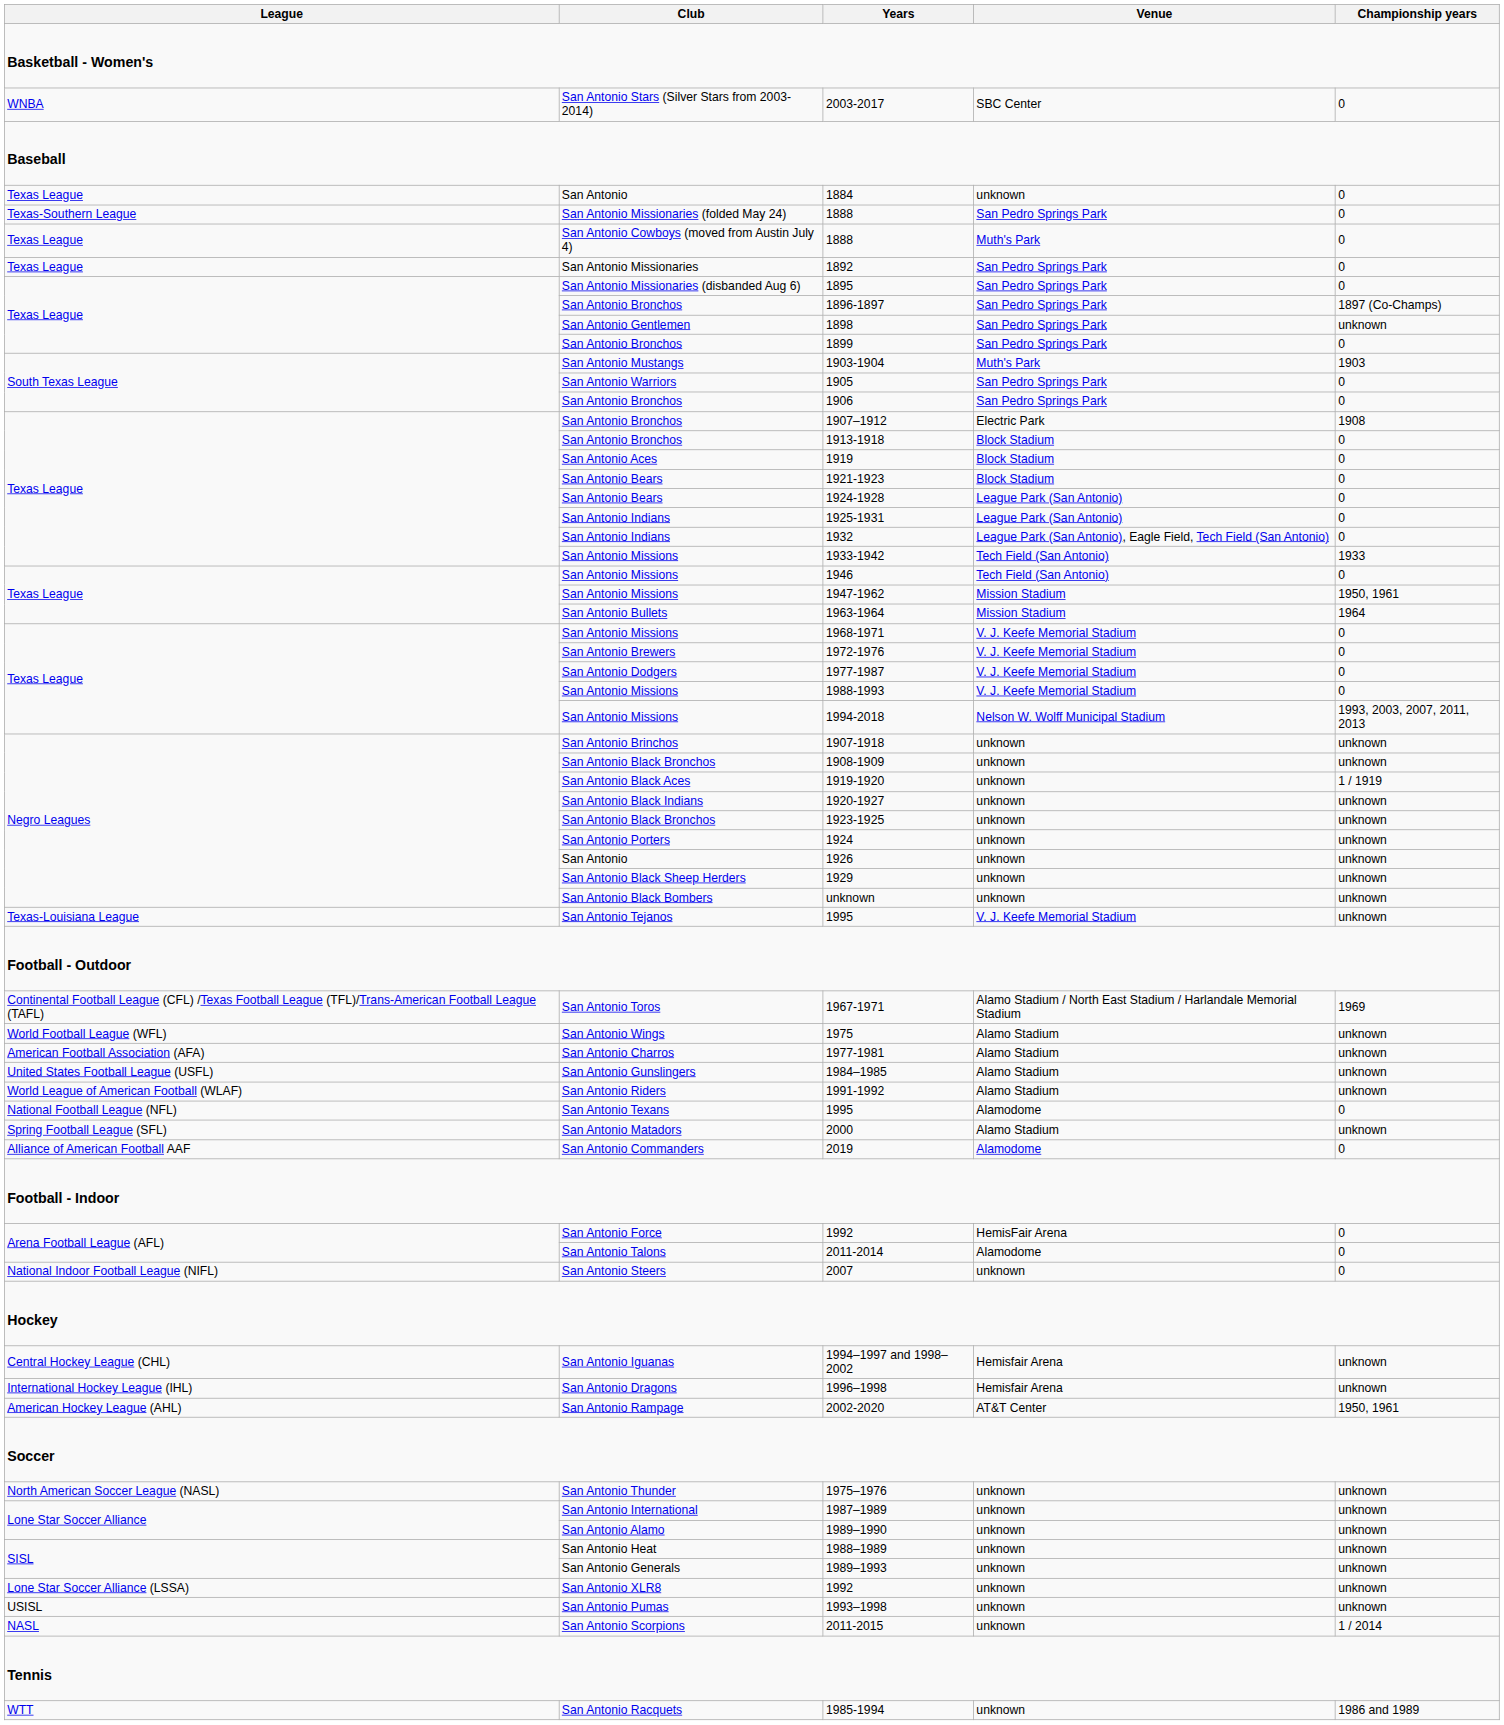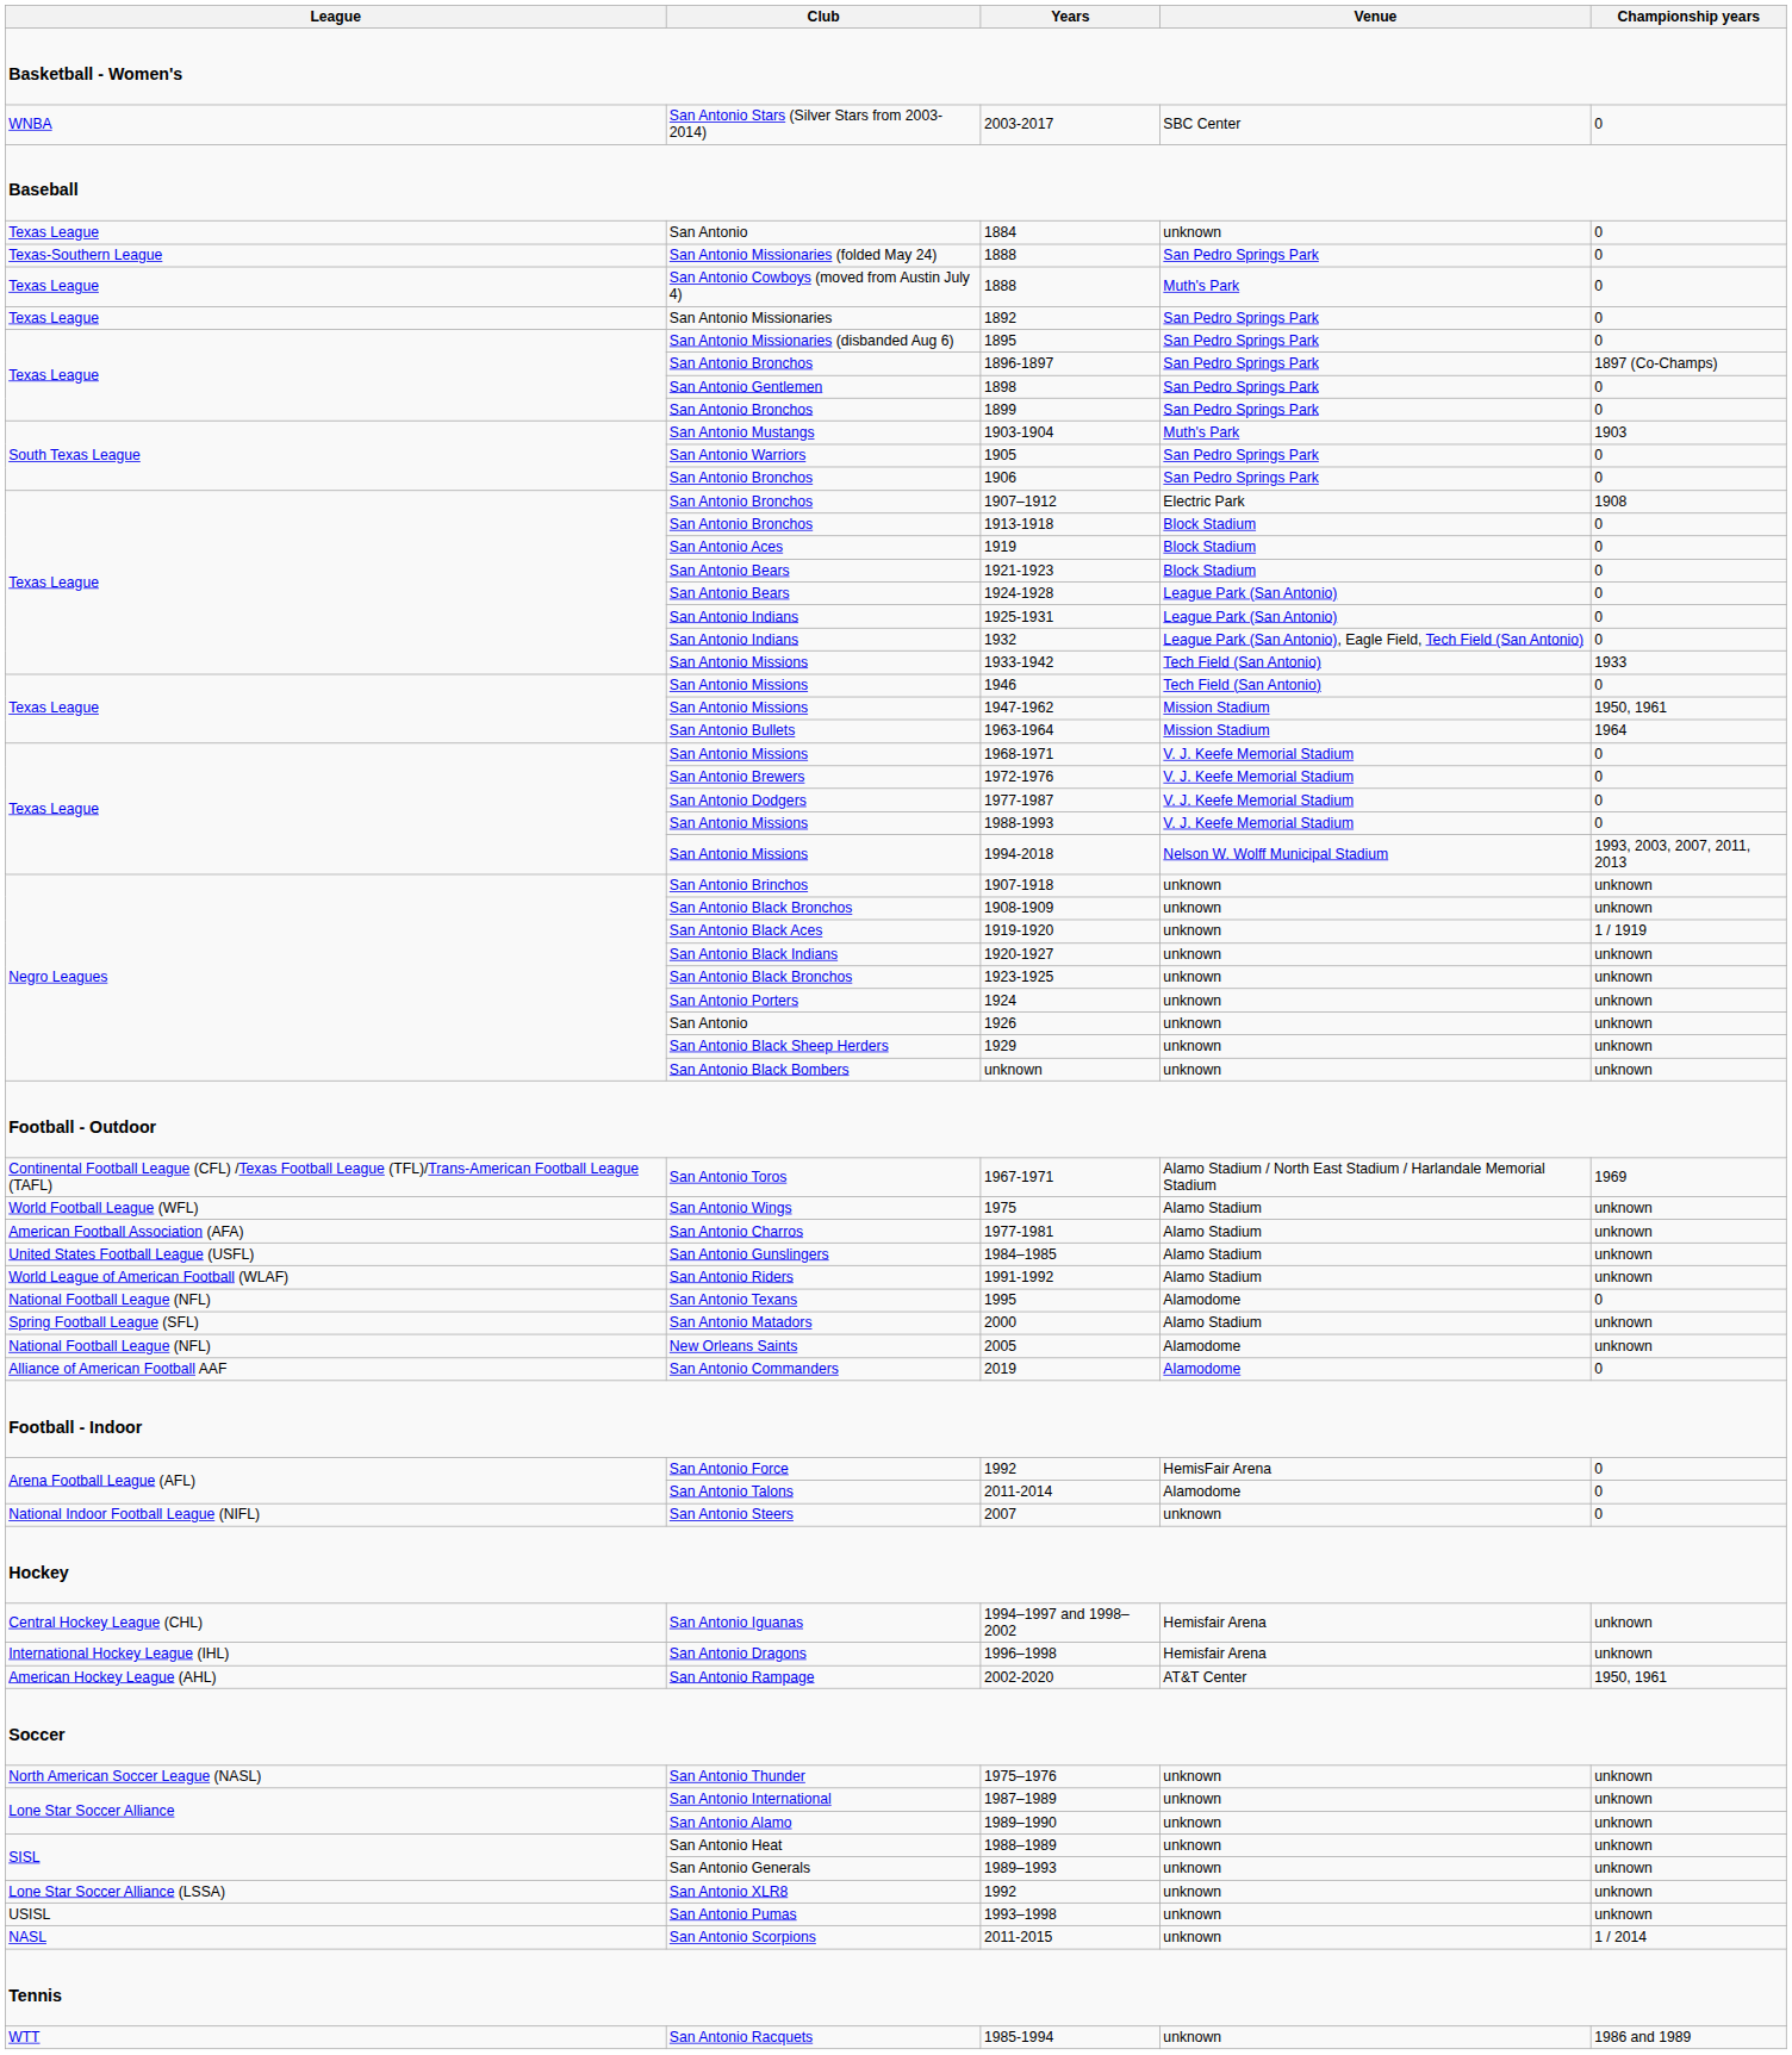1898 | Championship years: unknown -> 0
- row: Texas-Louisiana League | San Antonio Tejanos | 1995 | V. J. Keefe Memorial Stadium | unknown
+ row: National Football League (NFL) | New Orleans Saints | 2005 | Alamodome | unknown
